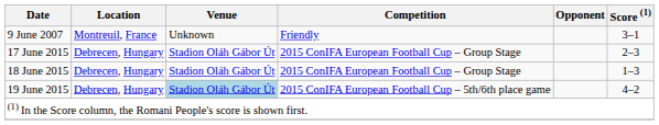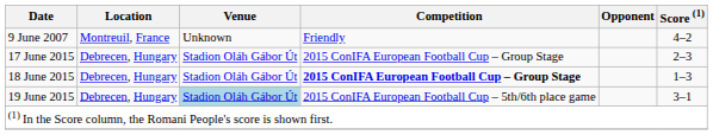9 June 2007 | Score (1): 3–1 -> 4–2
18 June 2015 | Competition: normal -> bold
19 June 2015 | Score (1): 4–2 -> 3–1
